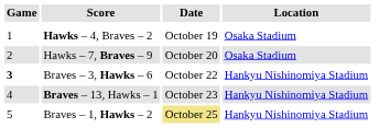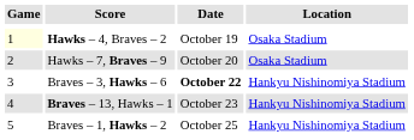Hawks – 4, Braves – 2 | Game: no background -> lightyellow background
Braves – 3, Hawks – 6 | Game: bold -> normal
Braves – 3, Hawks – 6 | Date: normal -> bold
Braves – 1, Hawks – 2 | Date: khaki background -> no background
